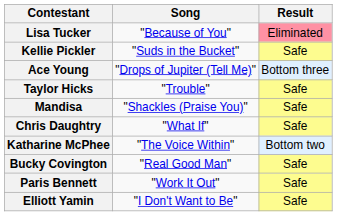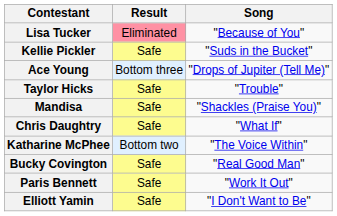columns swapped: Song <-> Result
